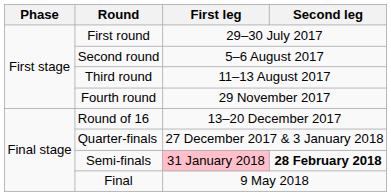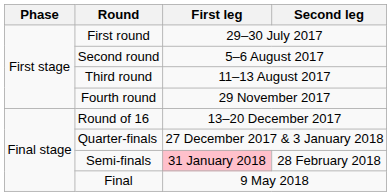Semi-finals | Second leg: bold -> normal
